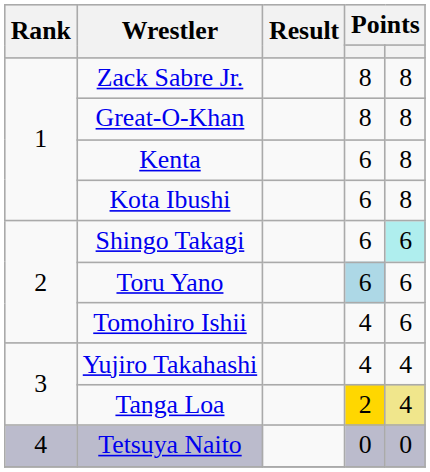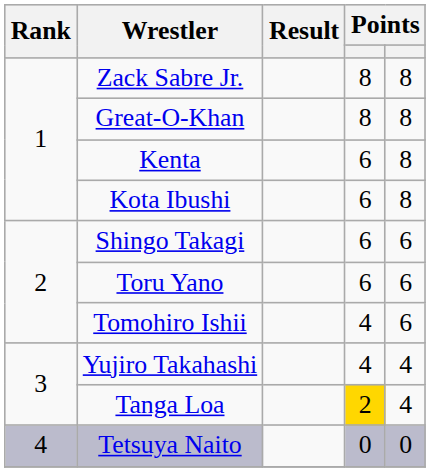Shingo Takagi | column 5: paleturquoise background -> no background
Toru Yano | column 4: lightblue background -> no background
Tanga Loa | column 5: khaki background -> no background
